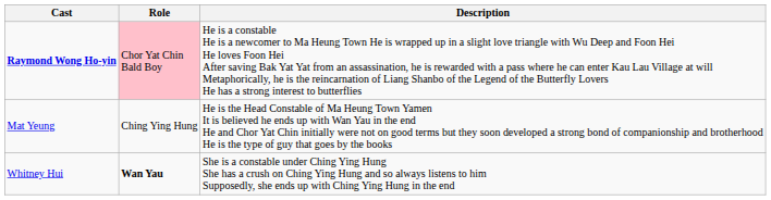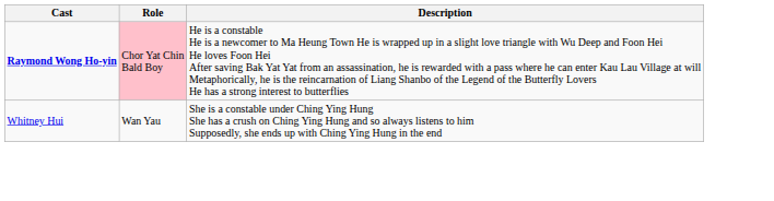- row: Mat Yeung | Ching Ying Hung | He is the Head Constable of Ma Heung Town Yamen It is believed he ends up with Wan Yau in the end He and Chor Yat Chin initially were not on good terms but they soon developed a strong bond of companionship and brotherhood He is the type of guy that goes by the books
Whitney Hui | Role: bold -> normal
